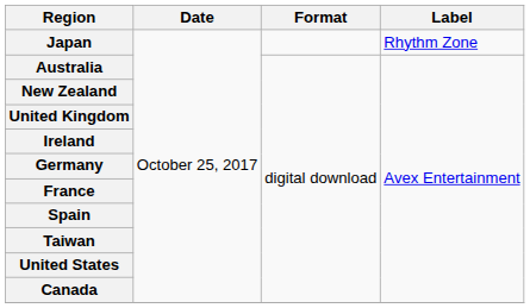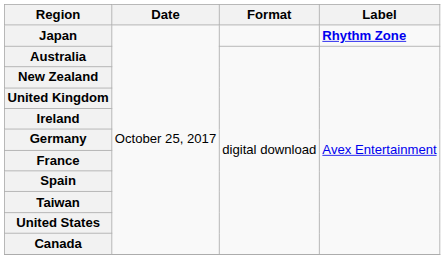Japan | Label: normal -> bold
